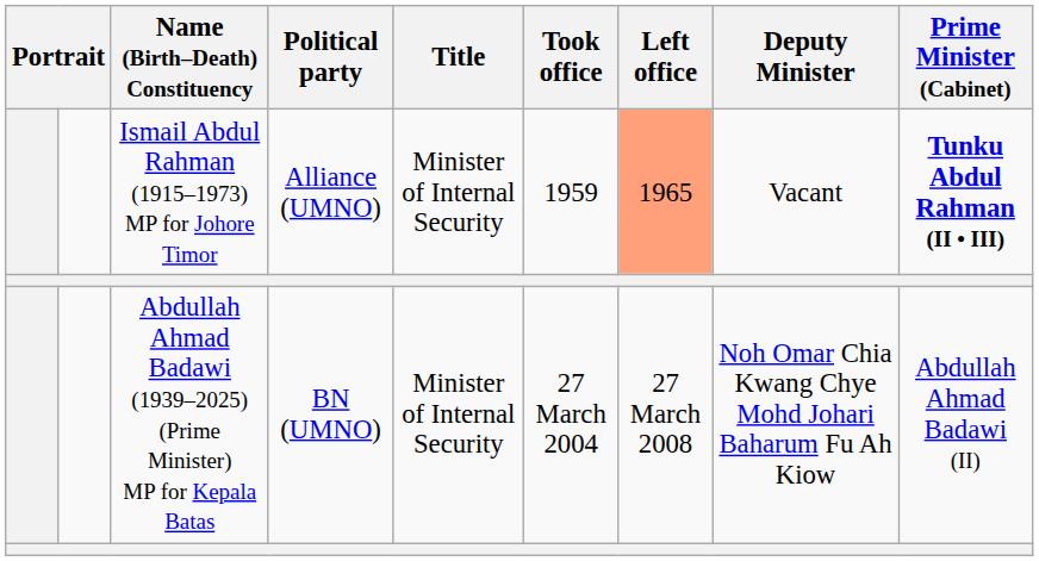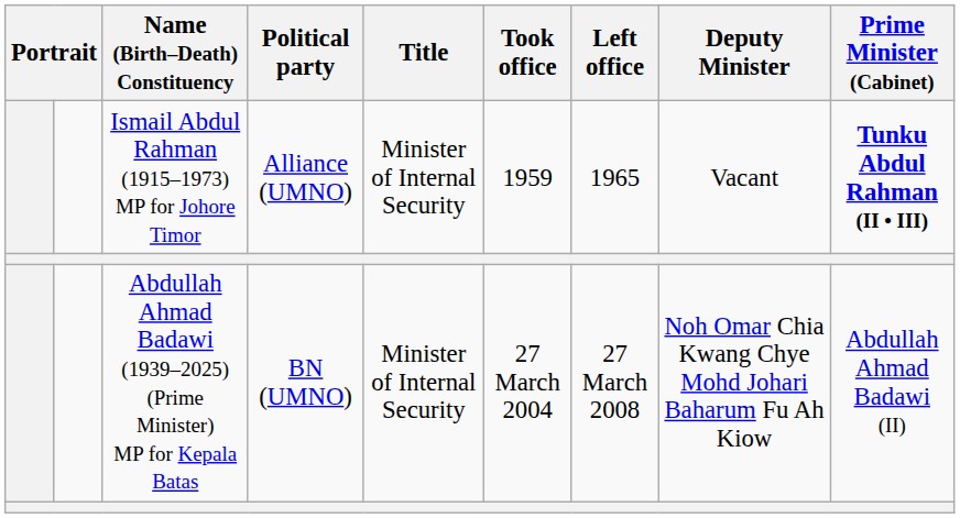Ismail Abdul Rahman (1915–1973) MP for Johore Timor | Left office: lightsalmon background -> no background
